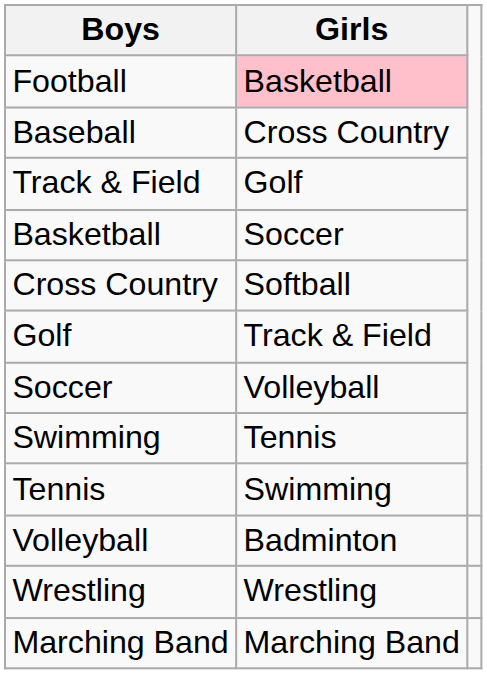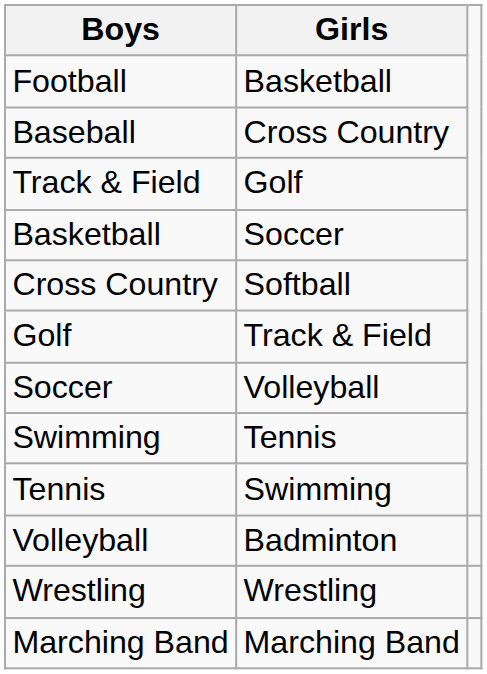Football | Girls: pink background -> no background
